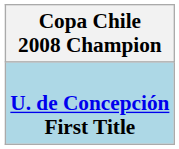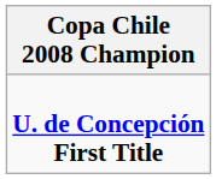row 2 | column 1: lightblue background -> no background
